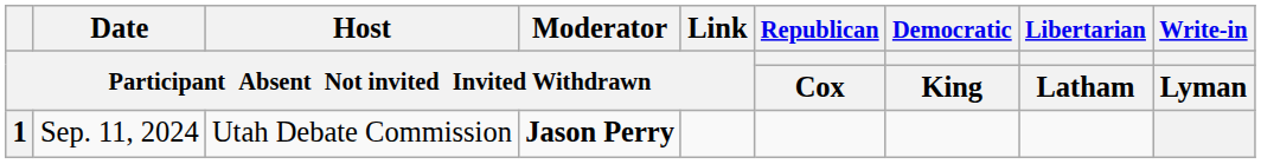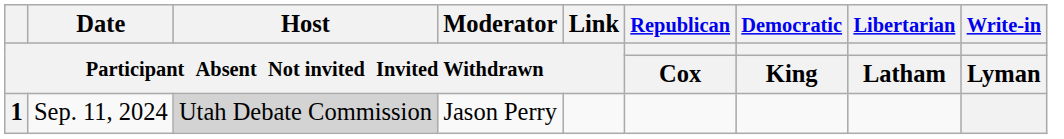1 | Host / Participant Absent Not invited Invited Withdrawn: no background -> lightgrey background
1 | Moderator / Participant Absent Not invited Invited Withdrawn: bold -> normal
